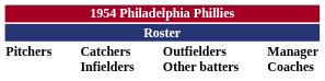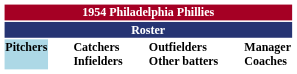Pitchers | column 1: no background -> lightblue background
